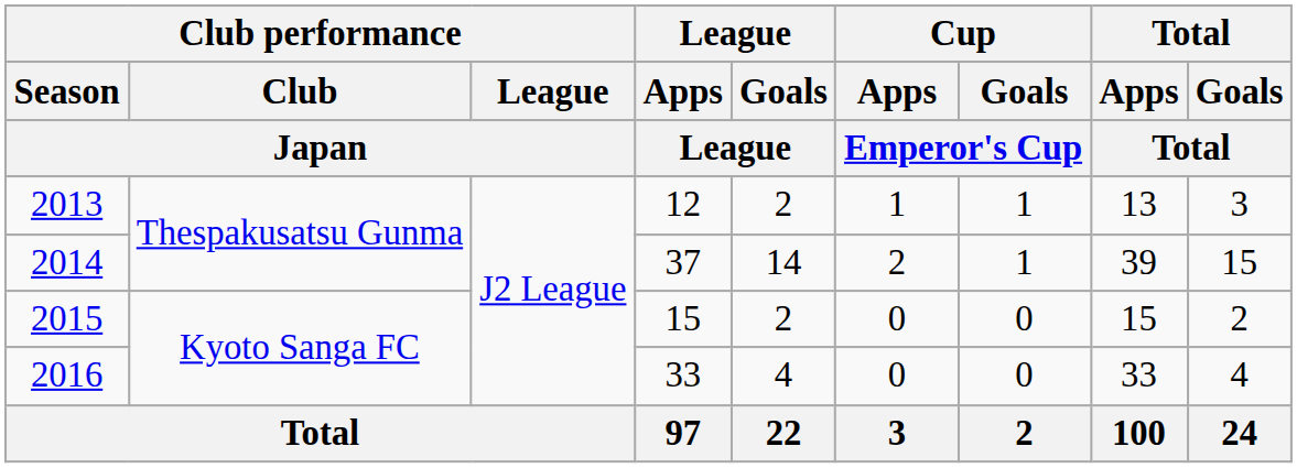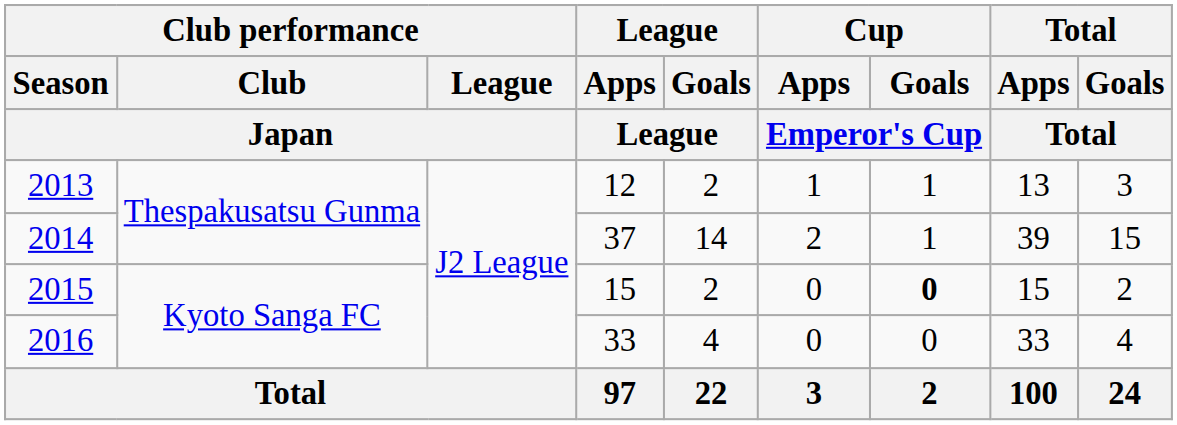2015 | Cup / Goals / Emperor's Cup: normal -> bold
